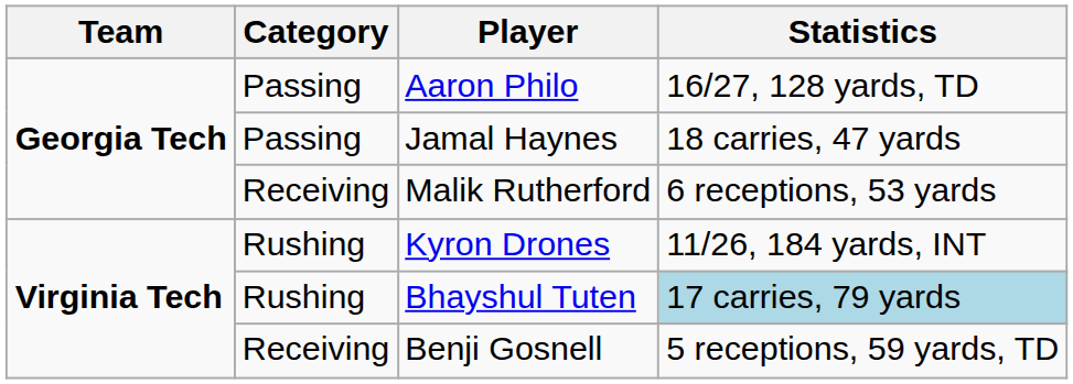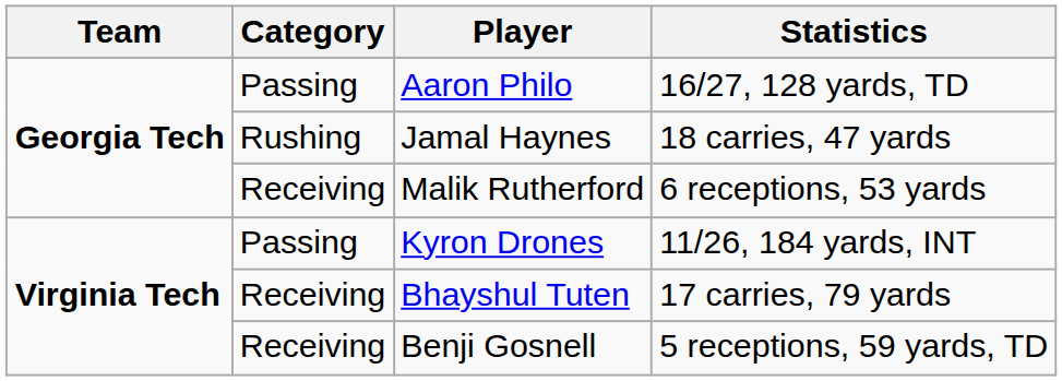Jamal Haynes | Category: Passing -> Rushing
Kyron Drones | Category: Rushing -> Passing
Bhayshul Tuten | Category: Rushing -> Receiving
Bhayshul Tuten | Statistics: lightblue background -> no background
